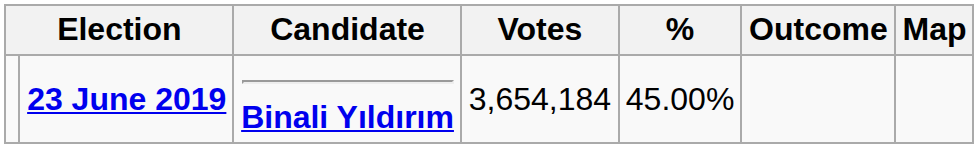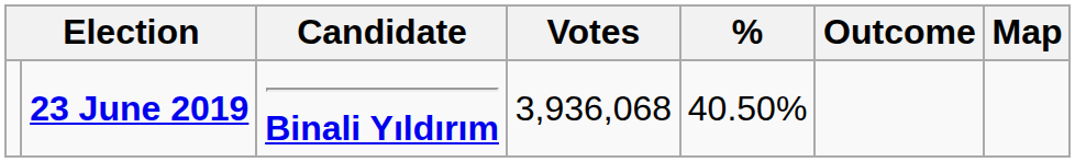23 June 2019 | Votes: 3,654,184 -> 3,936,068
23 June 2019 | %: 45.00% -> 40.50%
